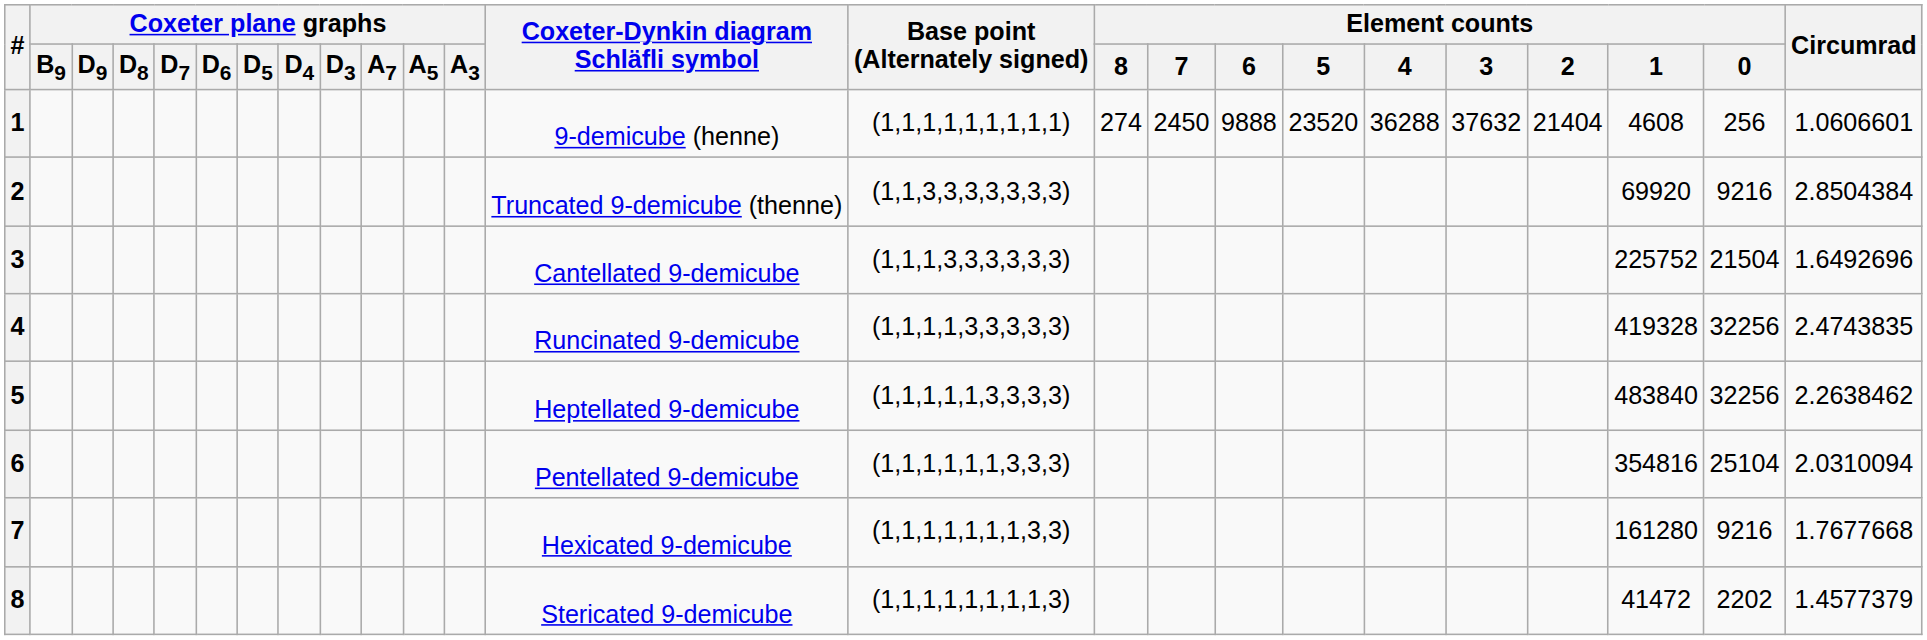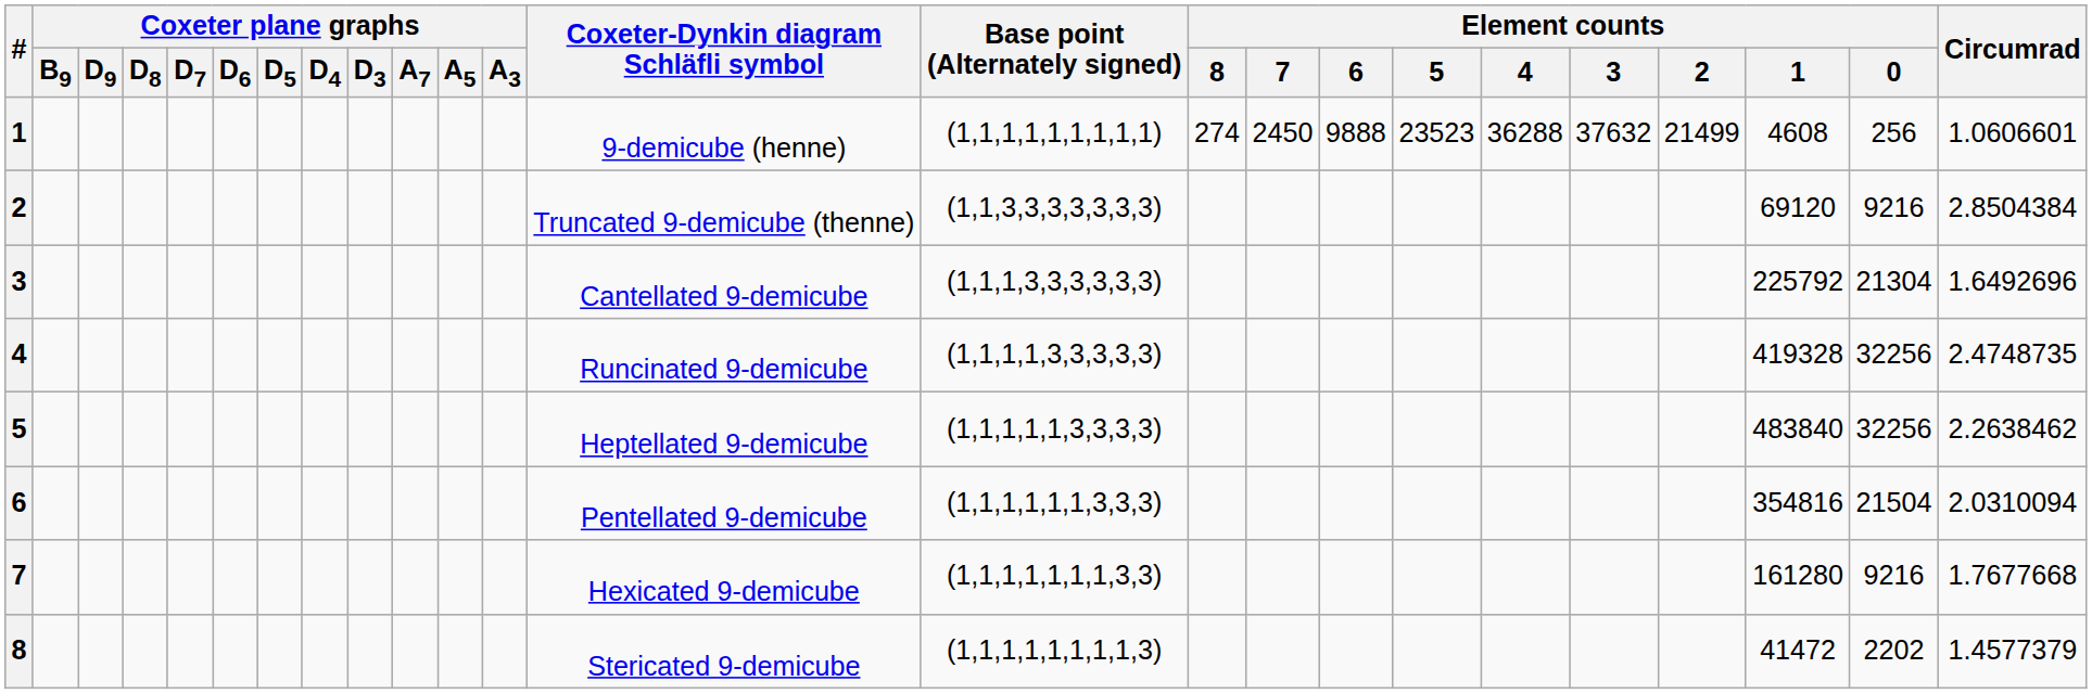row 3 | Element counts / 5: 23520 -> 23523
row 3 | Element counts / 2: 21404 -> 21499
row 4 | Element counts / 1: 69920 -> 69120
row 5 | Element counts / 1: 225752 -> 225792
row 5 | Element counts / 0: 21504 -> 21304
row 6 | Circumrad: 2.4743835 -> 2.4748735
row 8 | Element counts / 0: 25104 -> 21504
